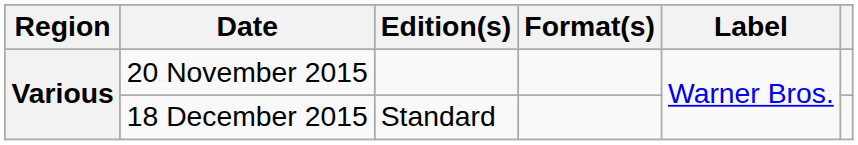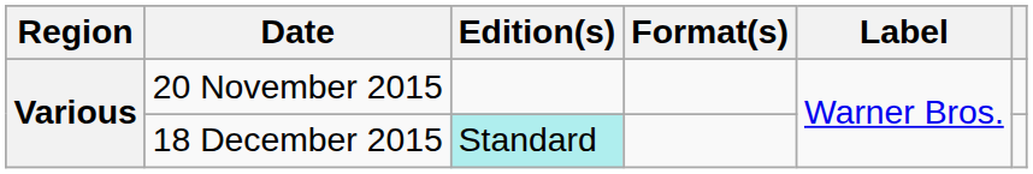18 December 2015 | Edition(s): no background -> paleturquoise background
